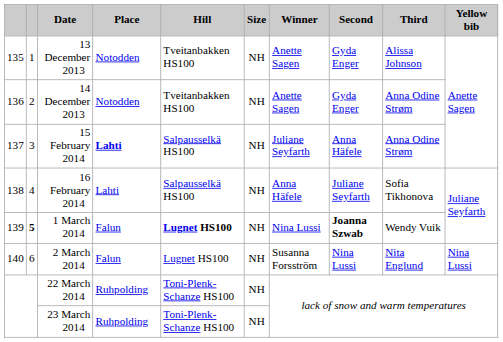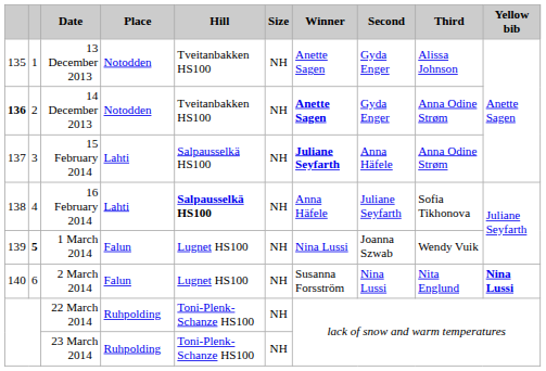14 December 2013 | column 1: normal -> bold
14 December 2013 | Winner: normal -> bold
15 February 2014 | Place: bold -> normal
15 February 2014 | Winner: normal -> bold
16 February 2014 | Hill: normal -> bold
1 March 2014 | Hill: bold -> normal
1 March 2014 | Second: bold -> normal
2 March 2014 | Yellow bib: normal -> bold
